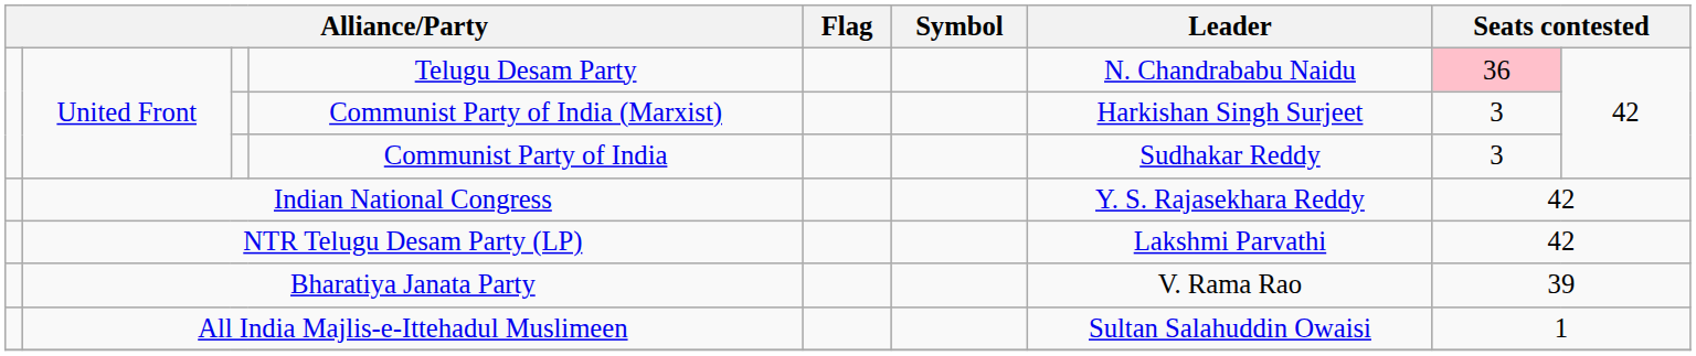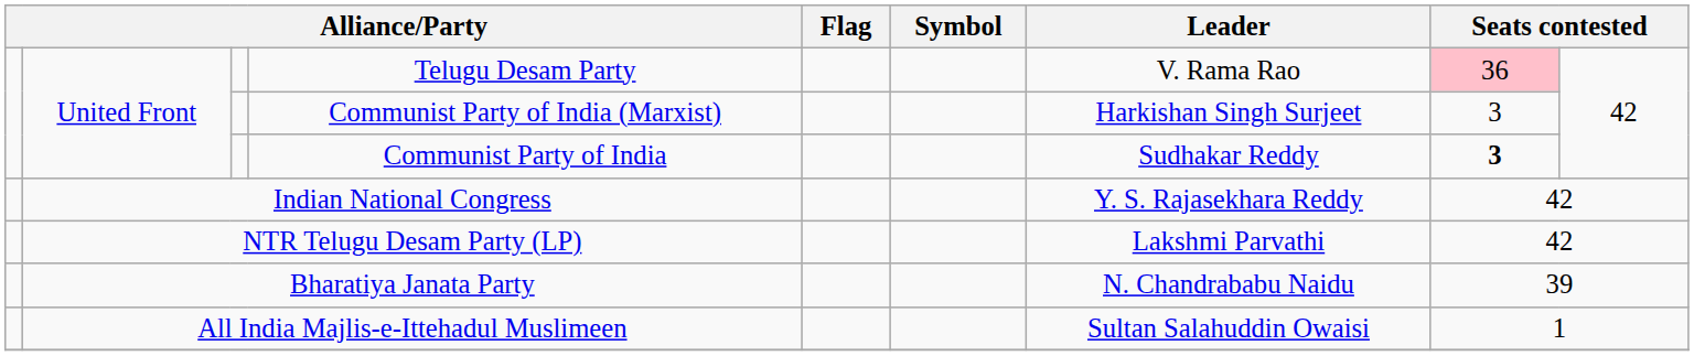Telugu Desam Party | Leader: N. Chandrababu Naidu -> V. Rama Rao
Communist Party of India | column 8: normal -> bold
Bharatiya Janata Party | Leader: V. Rama Rao -> N. Chandrababu Naidu
